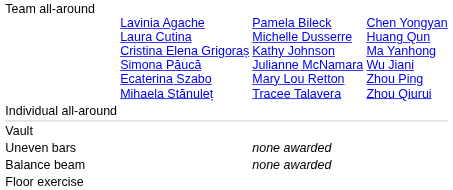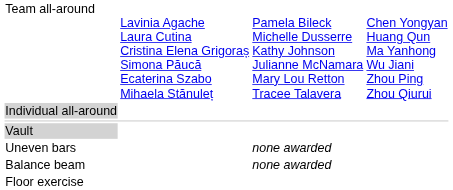Individual all-around | column 1: no background -> lightgrey background
Vault | column 1: no background -> lightgrey background
